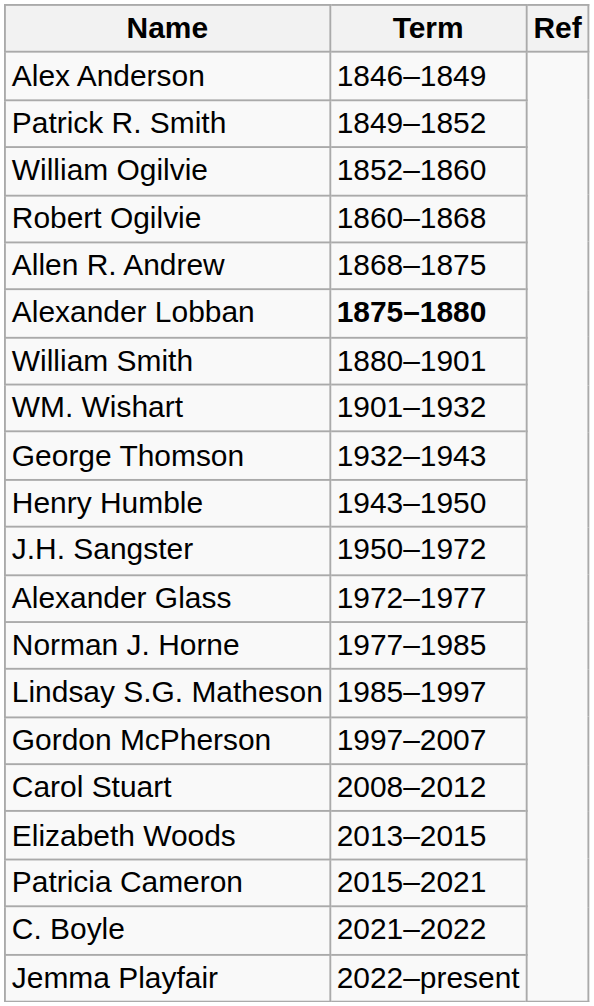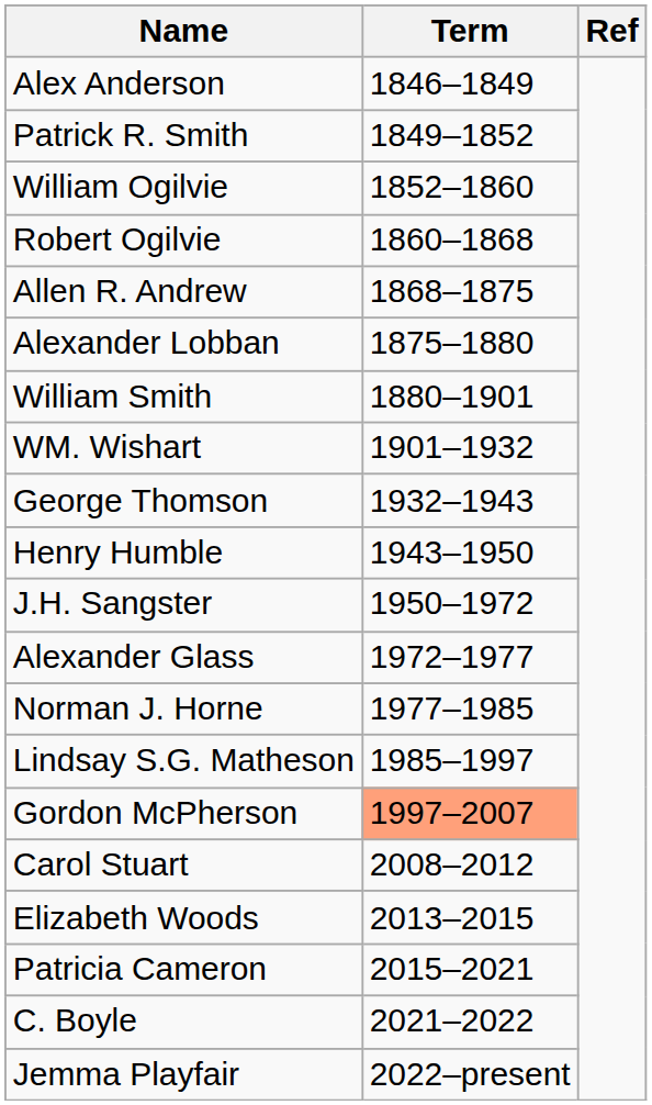Alexander Lobban | Term: bold -> normal
Gordon McPherson | Term: no background -> lightsalmon background
